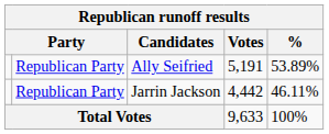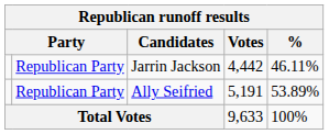rows swapped: Ally Seifried <-> Jarrin Jackson
